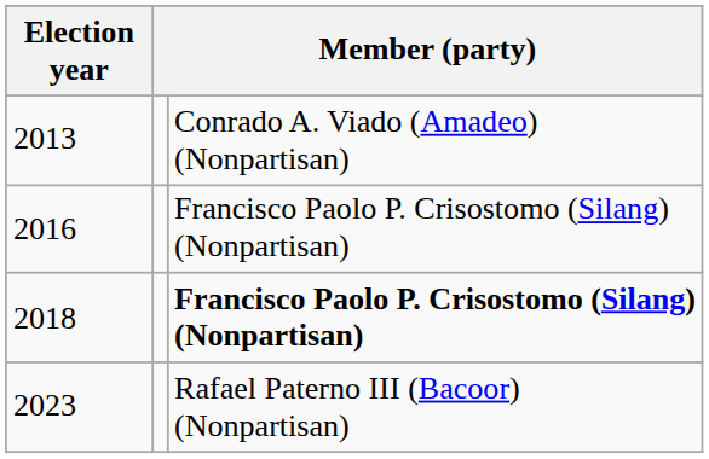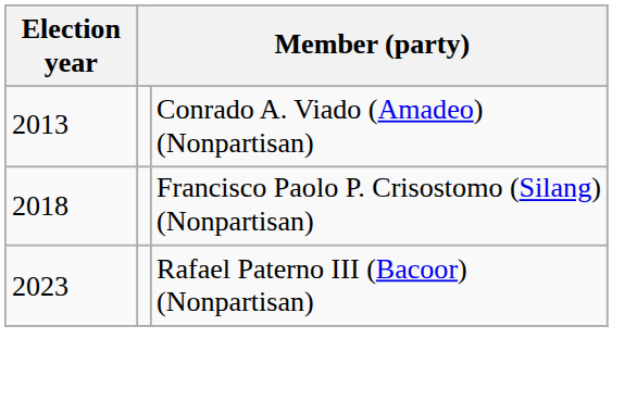- row: 2016 | Francisco Paolo P. Crisostomo (Silang) (Nonpartisan)
2018 | column 3: bold -> normal
